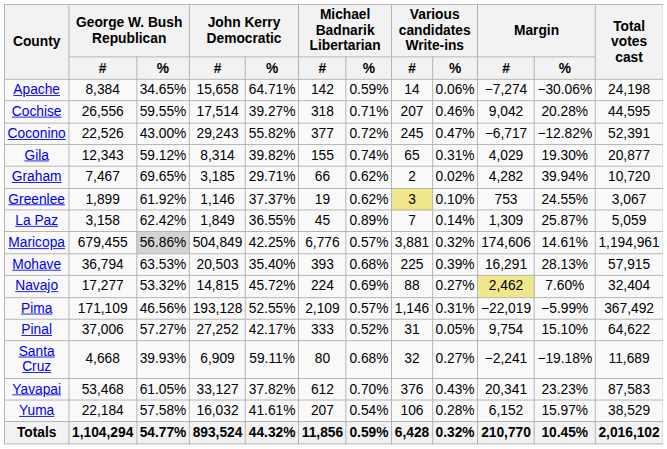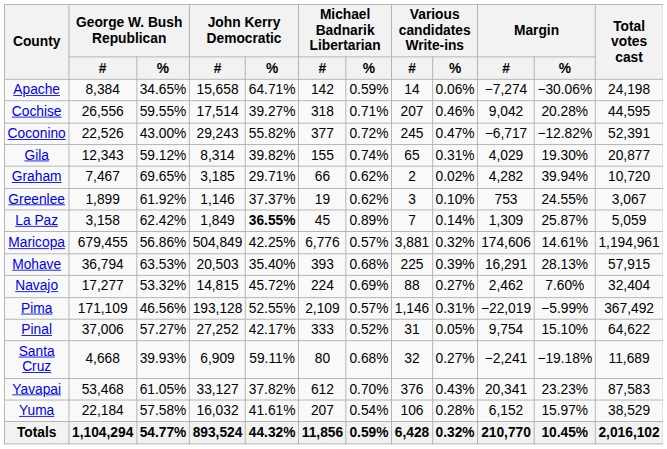Greenlee | Various candidates Write-ins / #: khaki background -> no background
La Paz | John Kerry Democratic / %: normal -> bold
Maricopa | George W. Bush Republican / %: lightgrey background -> no background
Navajo | Margin / #: khaki background -> no background
